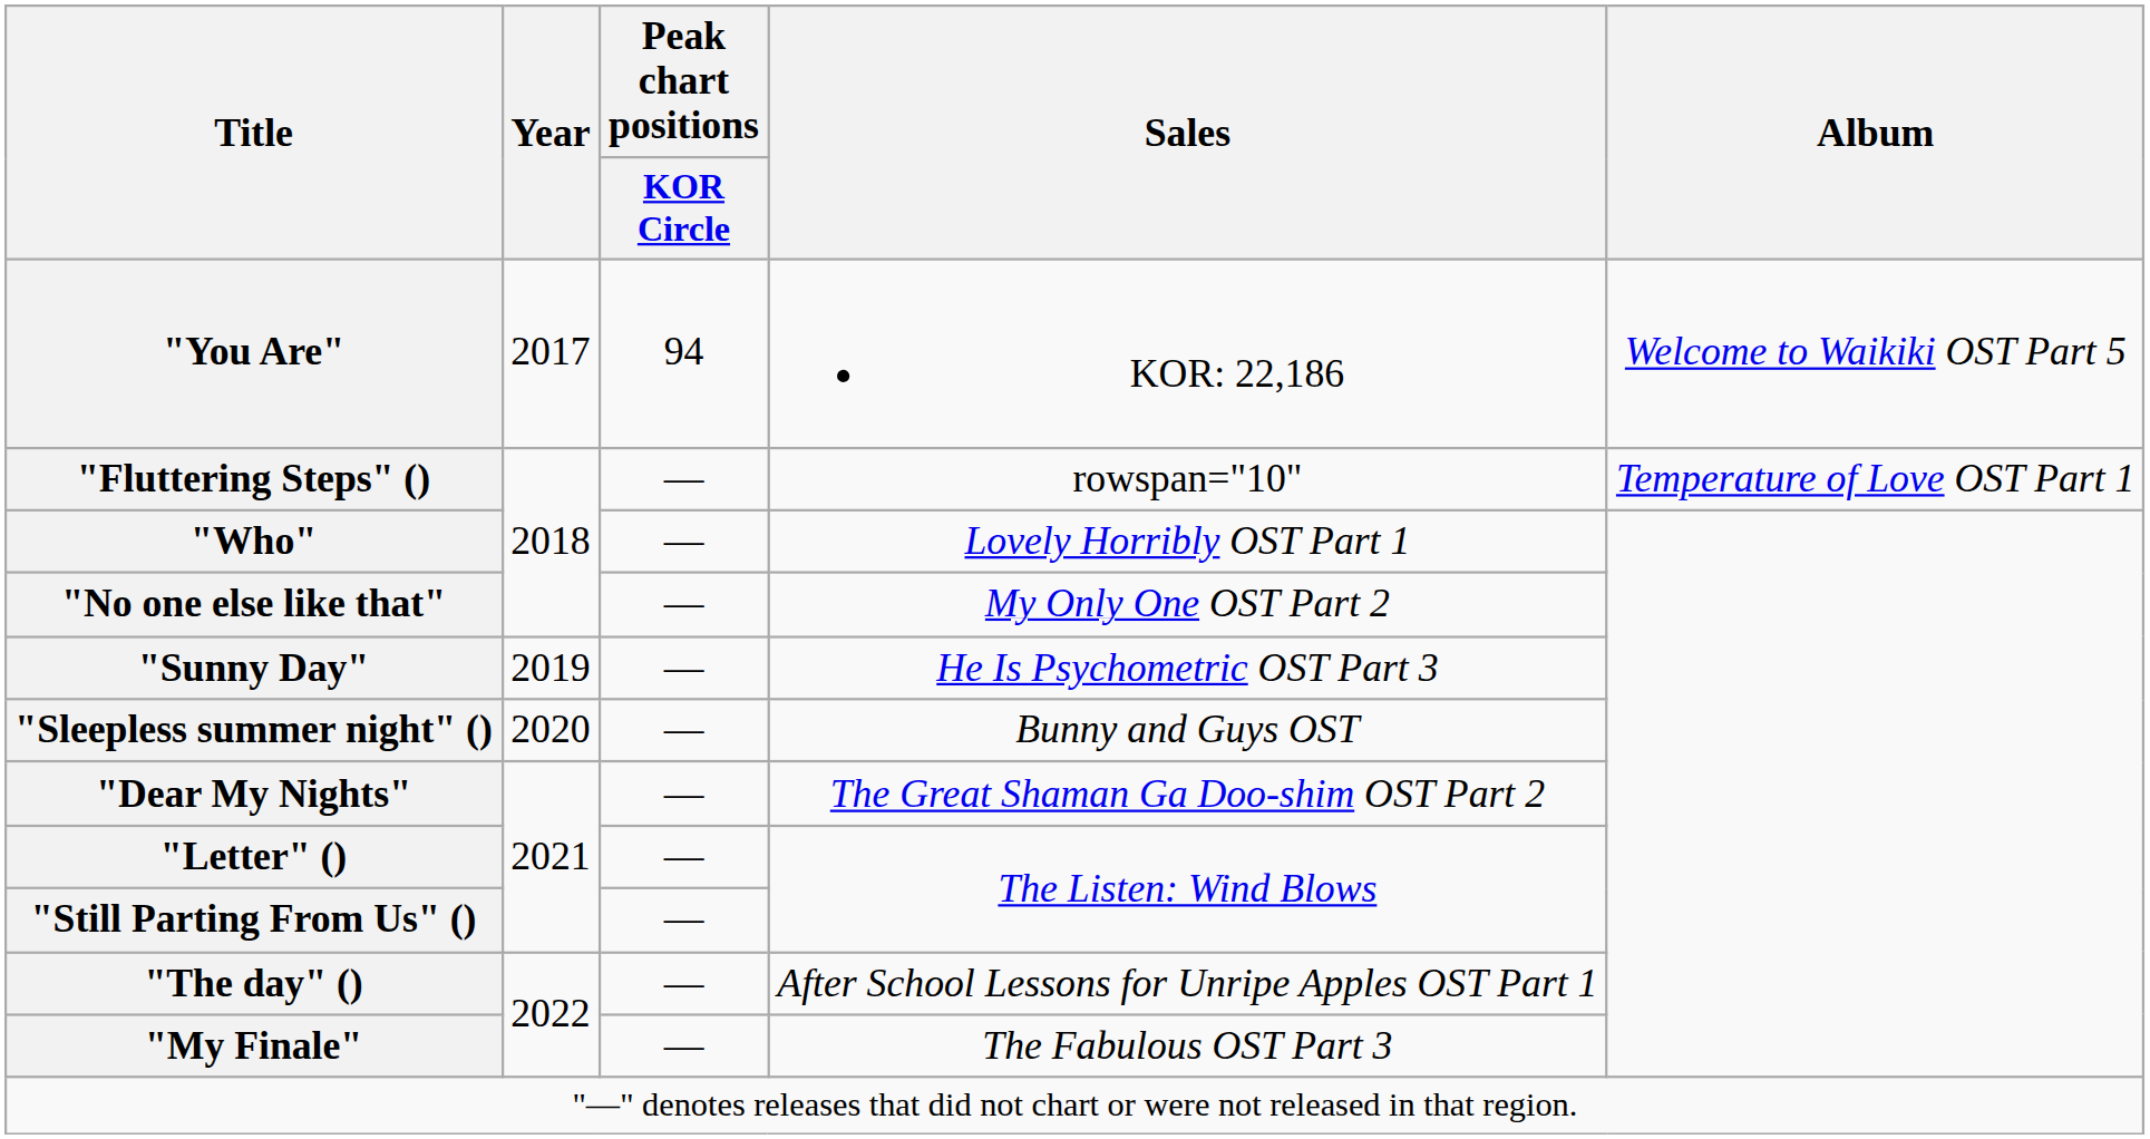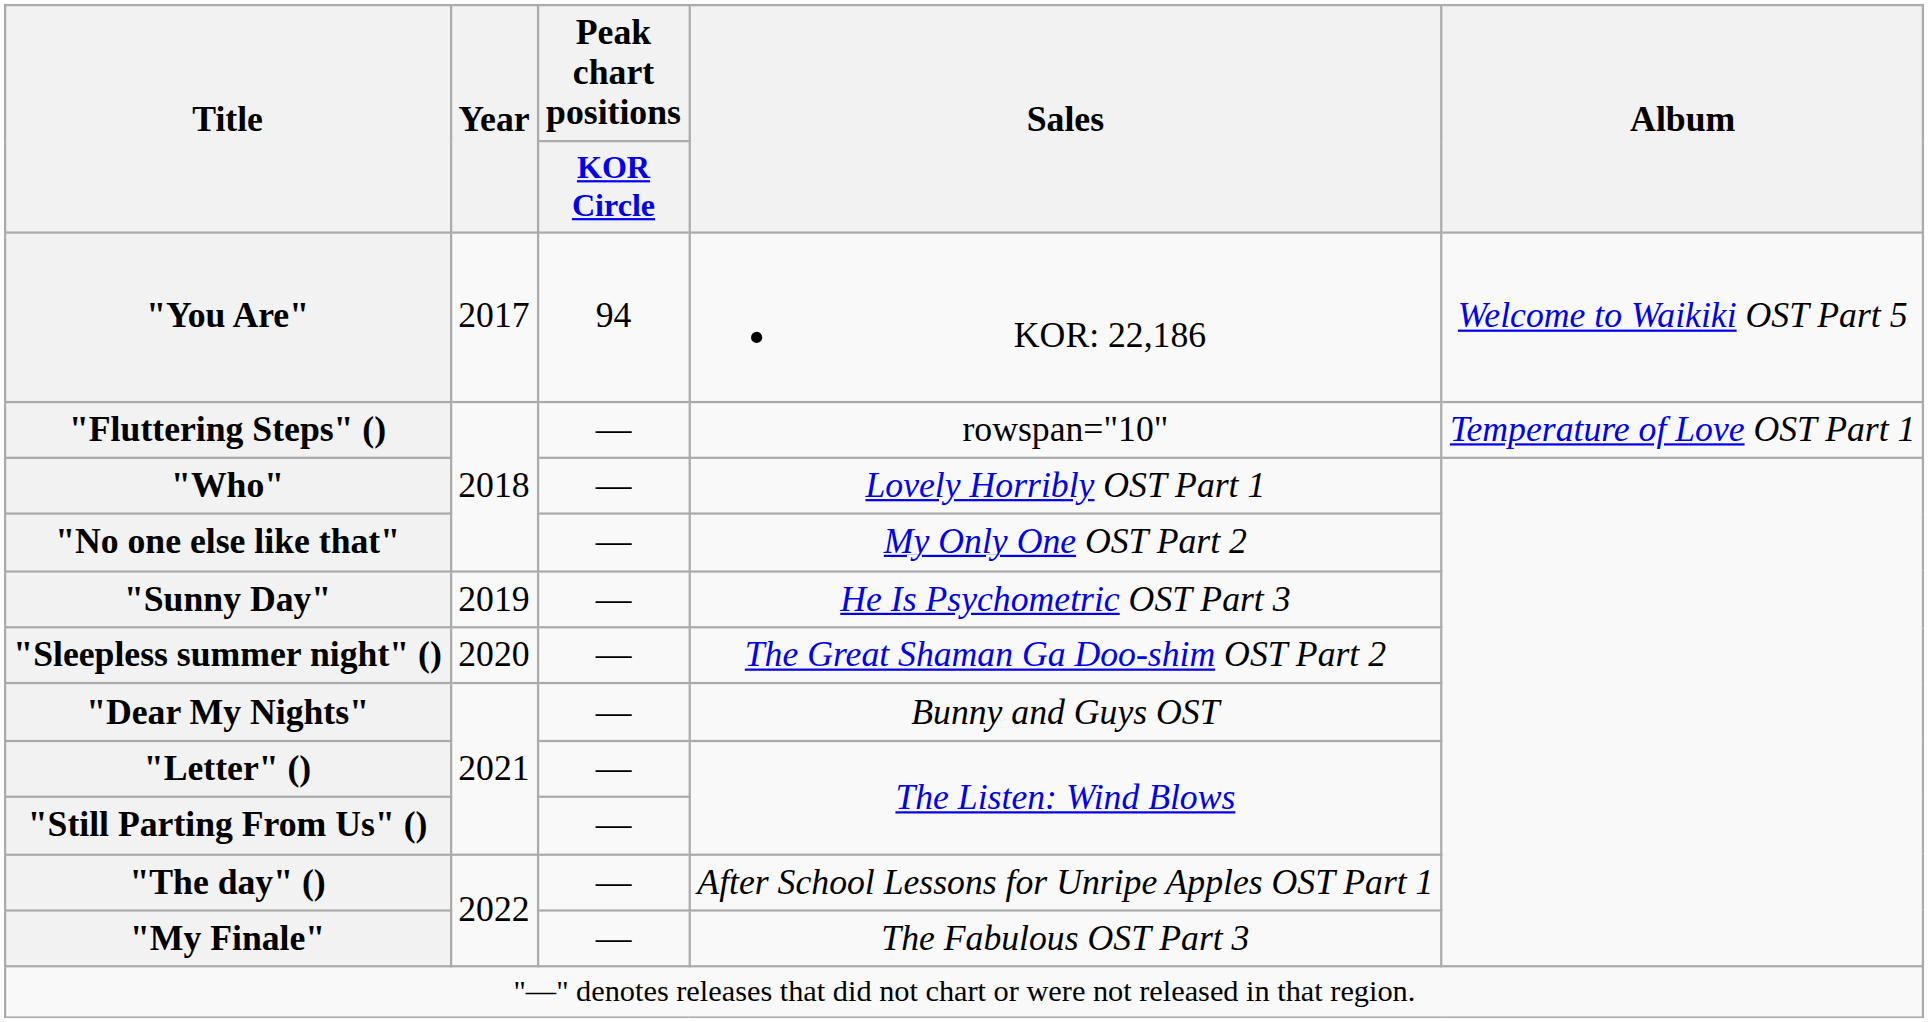"Sleepless summer night" () | Sales: Bunny and Guys OST -> The Great Shaman Ga Doo-shim OST Part 2
"Dear My Nights" | Sales: The Great Shaman Ga Doo-shim OST Part 2 -> Bunny and Guys OST
